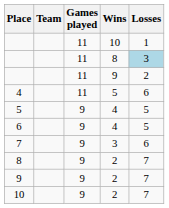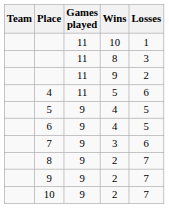columns swapped: Place <-> Team
row 3 | Losses: lightblue background -> no background
